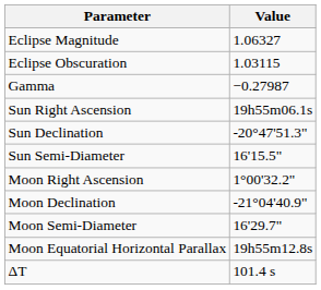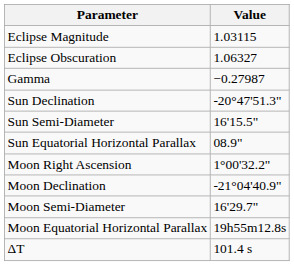Eclipse Magnitude | Value: 1.06327 -> 1.03115
Eclipse Obscuration | Value: 1.03115 -> 1.06327
- row: Sun Right Ascension | 19h55m06.1s
+ row: Sun Equatorial Horizontal Parallax | 08.9"
